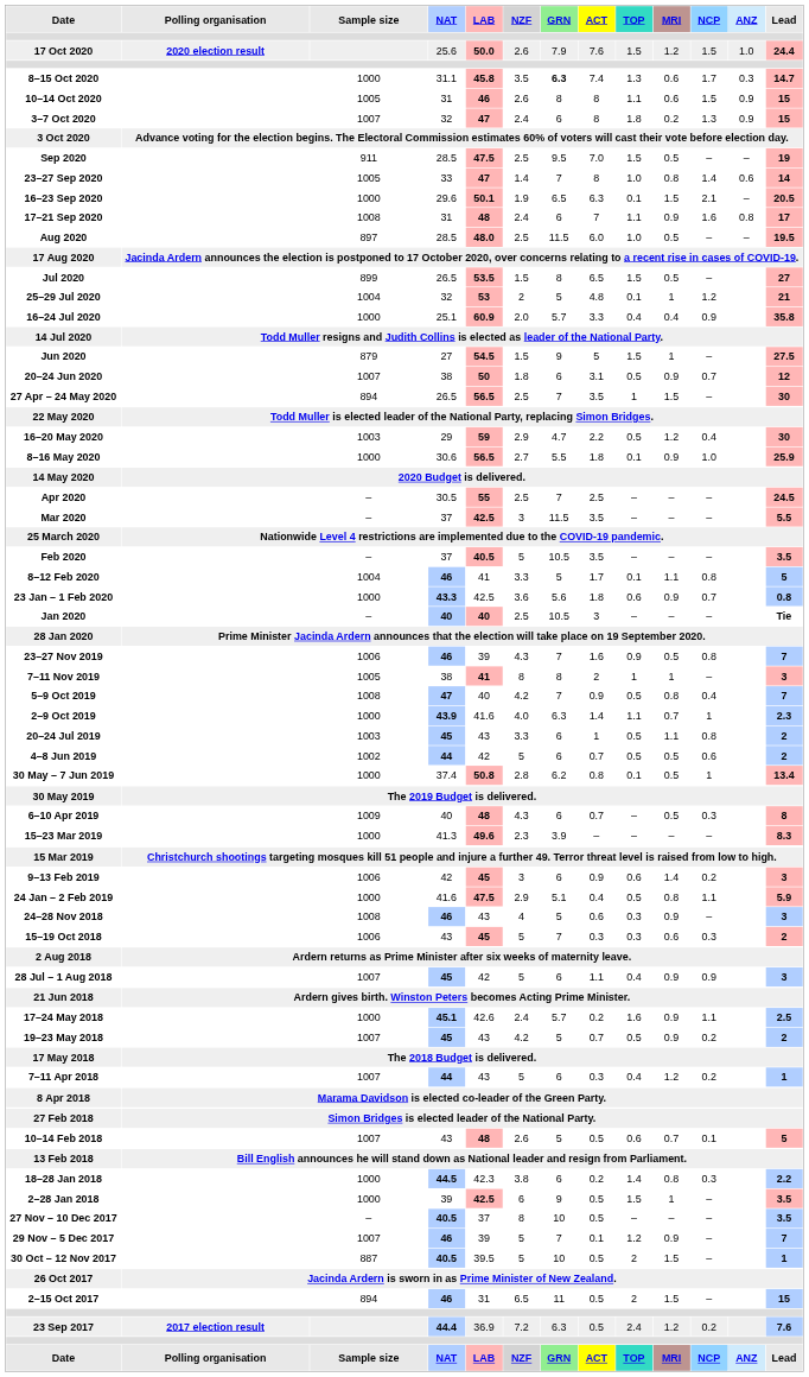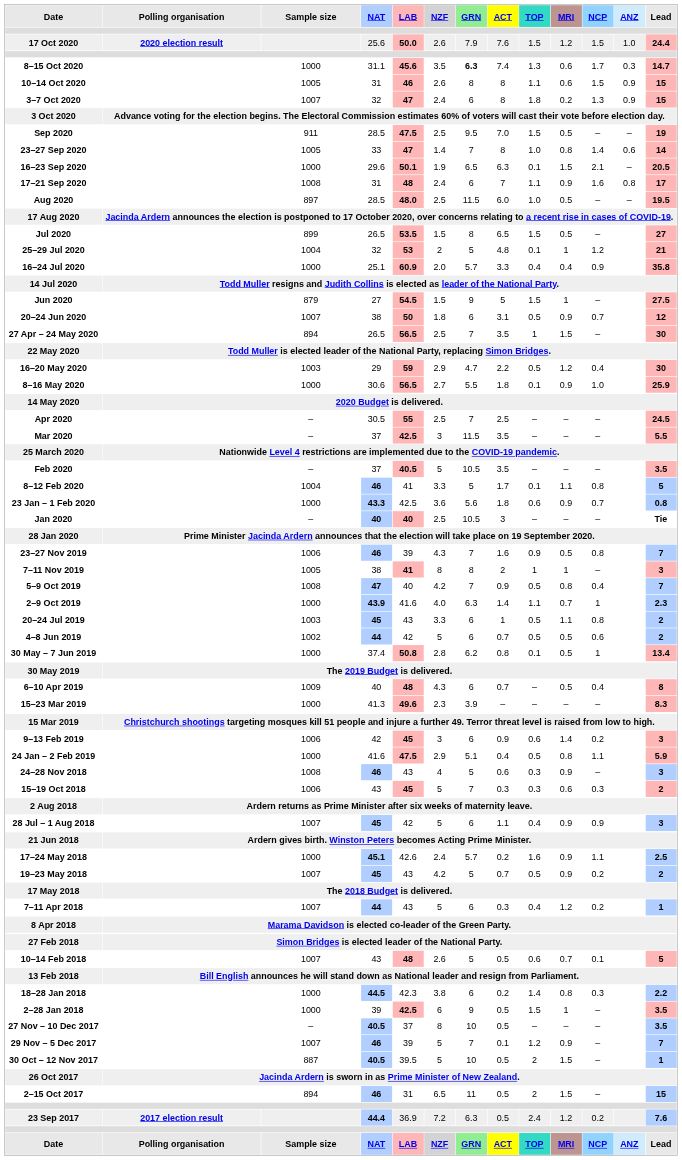8–15 Oct 2020 | LAB: 45.8 -> 45.6
6–10 Apr 2019 | NCP: 0.3 -> 0.4
